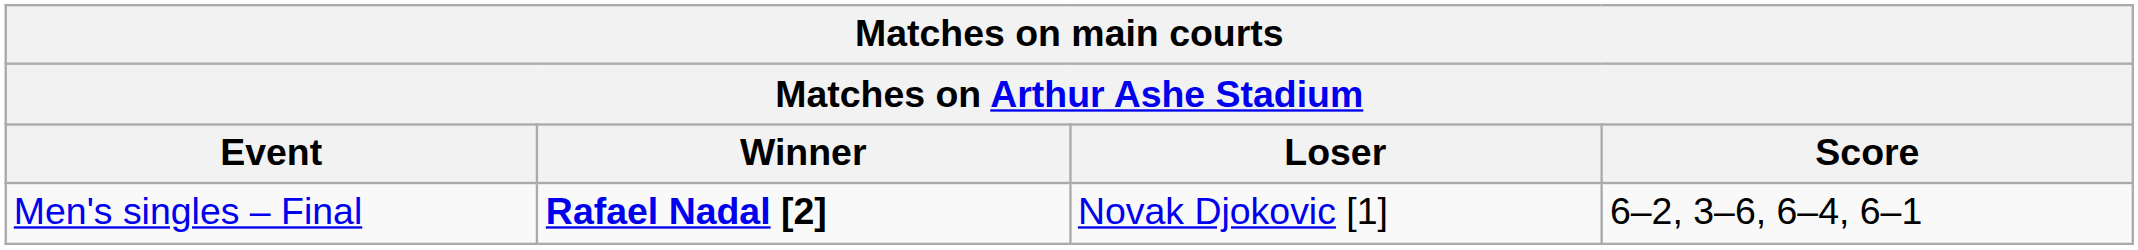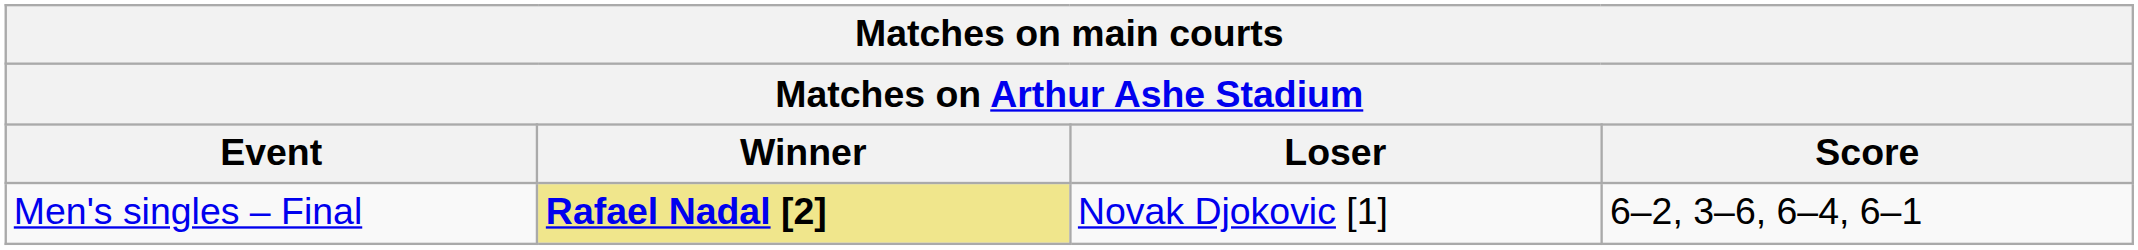Men's singles – Final | Winner: no background -> khaki background
